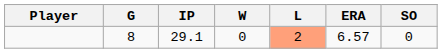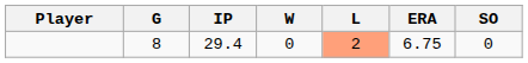row 2 | IP: 29.1 -> 29.4
row 2 | ERA: 6.57 -> 6.75
